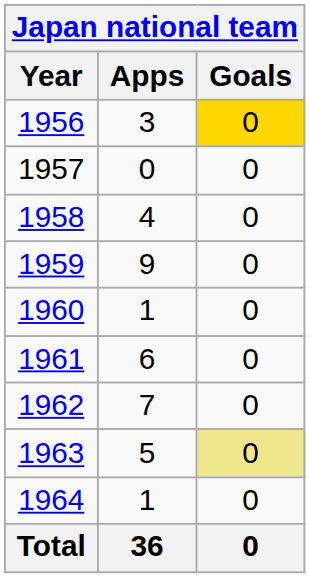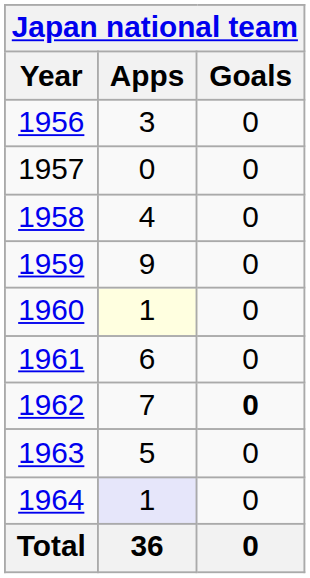1956 | Goals: gold background -> no background
1960 | Apps: no background -> lightyellow background
1962 | Goals: normal -> bold
1963 | Goals: khaki background -> no background
1964 | Apps: no background -> lavender background
